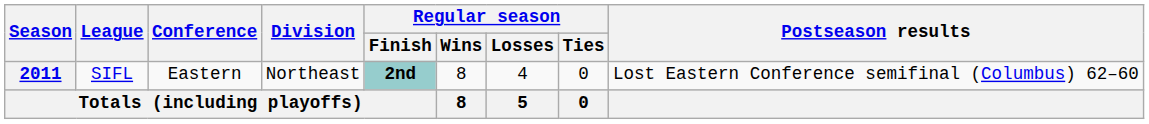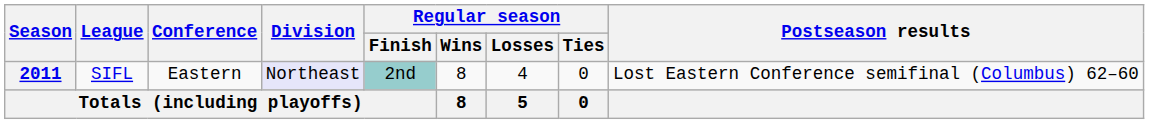2011 | Division: no background -> lavender background
2011 | Regular season / Finish: bold -> normal
